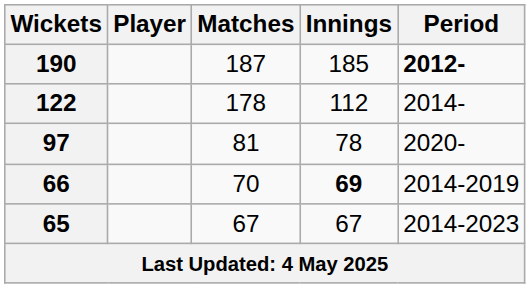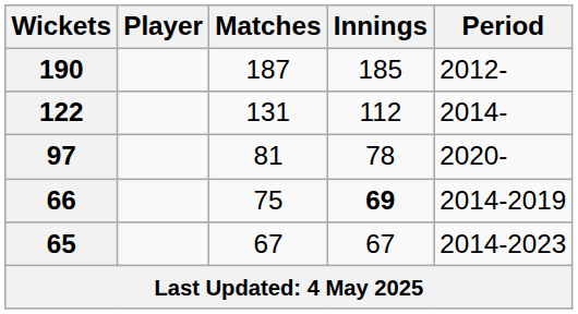190 | Period: bold -> normal
122 | Matches: 178 -> 131
66 | Matches: 70 -> 75
